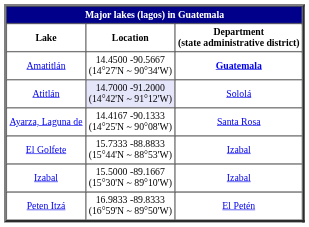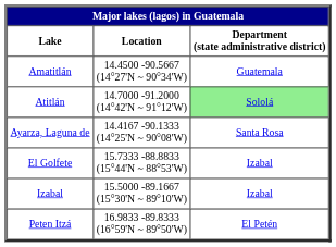Amatitlán | Department (state administrative district): bold -> normal
Atitlán | Location: lavender background -> no background
Atitlán | Department (state administrative district): no background -> lightgreen background
